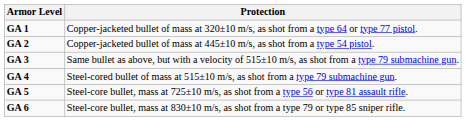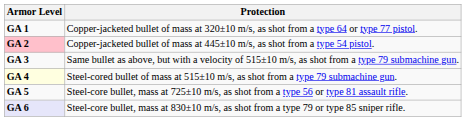GA 2 | Armor Level: no background -> pink background
GA 4 | Armor Level: no background -> lightyellow background
GA 6 | Armor Level: no background -> lavender background
